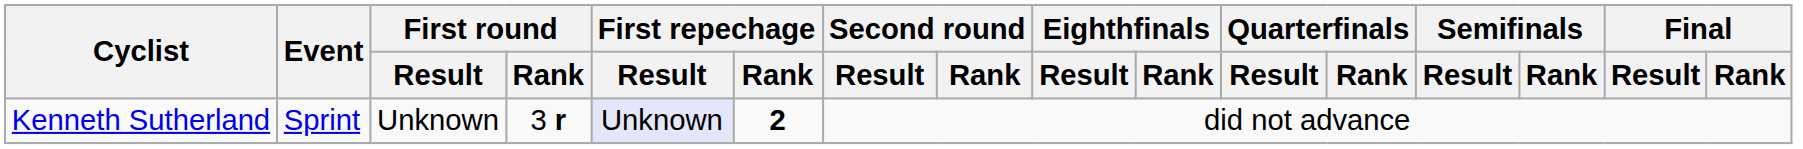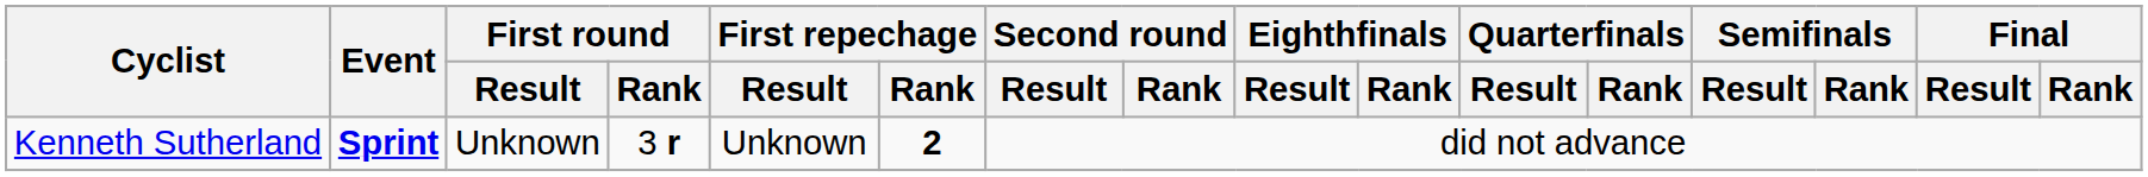Kenneth Sutherland | Event: normal -> bold
Kenneth Sutherland | First repechage / Result: lavender background -> no background
